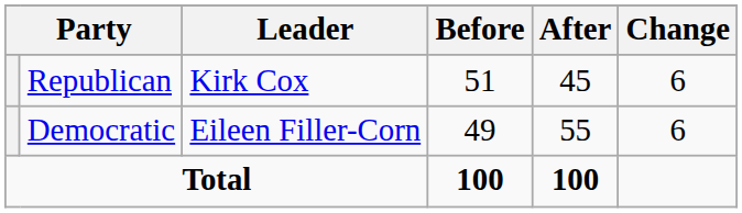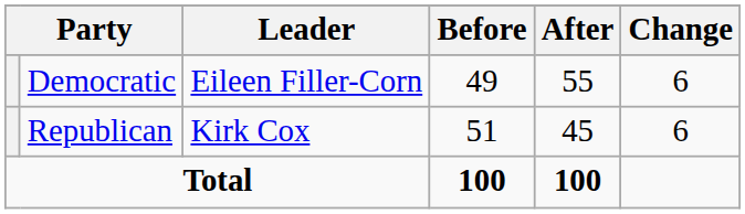rows swapped: Democratic <-> Republican
